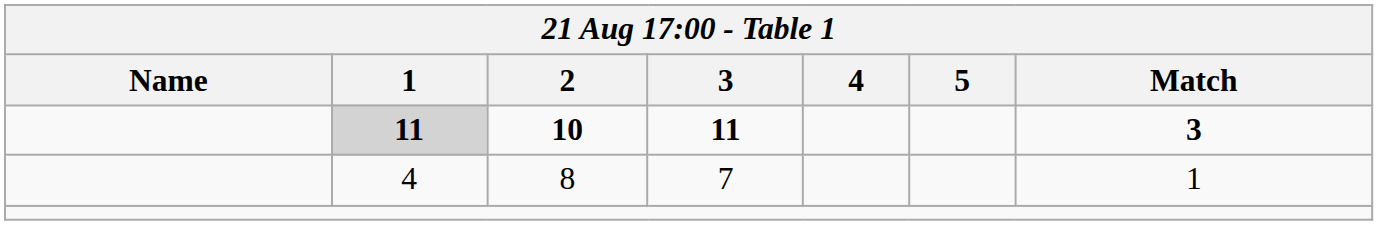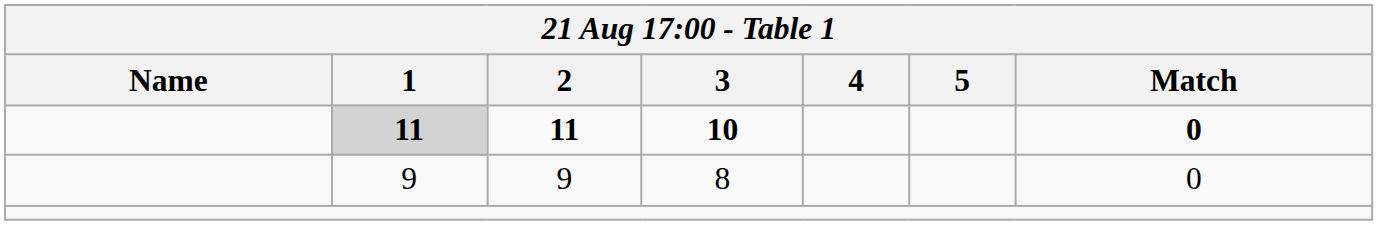row 3 | 2: 10 -> 11
row 3 | 3: 11 -> 10
row 3 | Match: 3 -> 0
row 4 | 1: 4 -> 9
row 4 | 2: 8 -> 9
row 4 | 3: 7 -> 8
row 4 | Match: 1 -> 0
